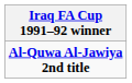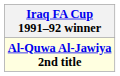row 2 | column 1: no background -> lightyellow background
